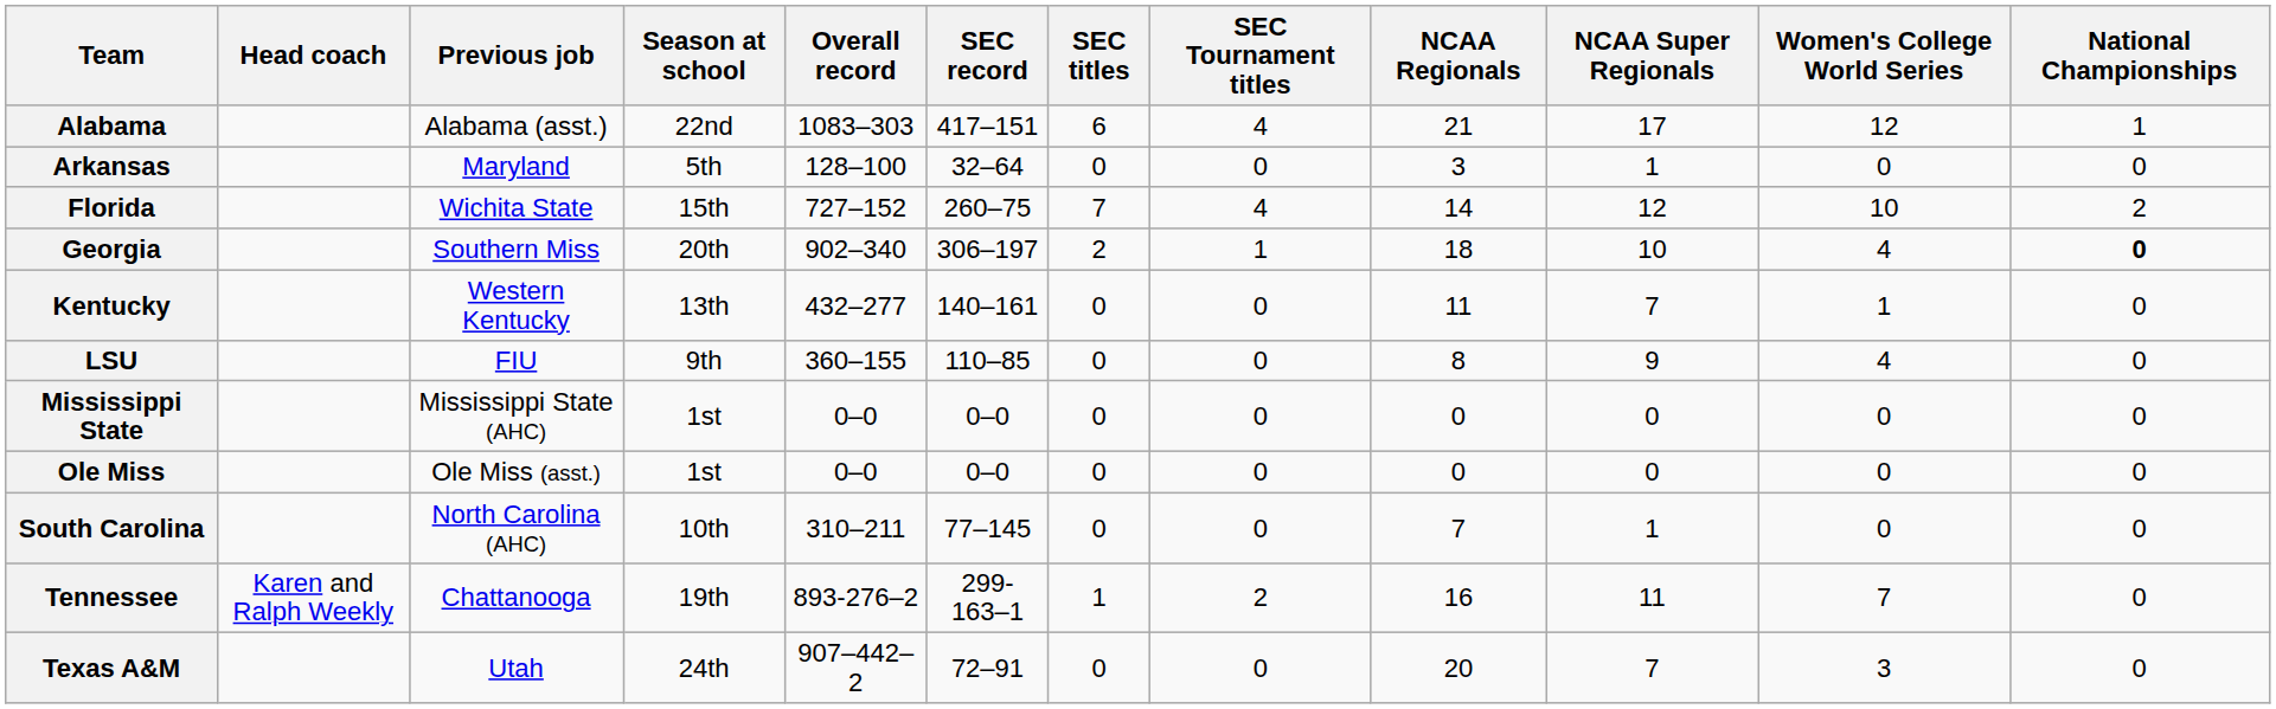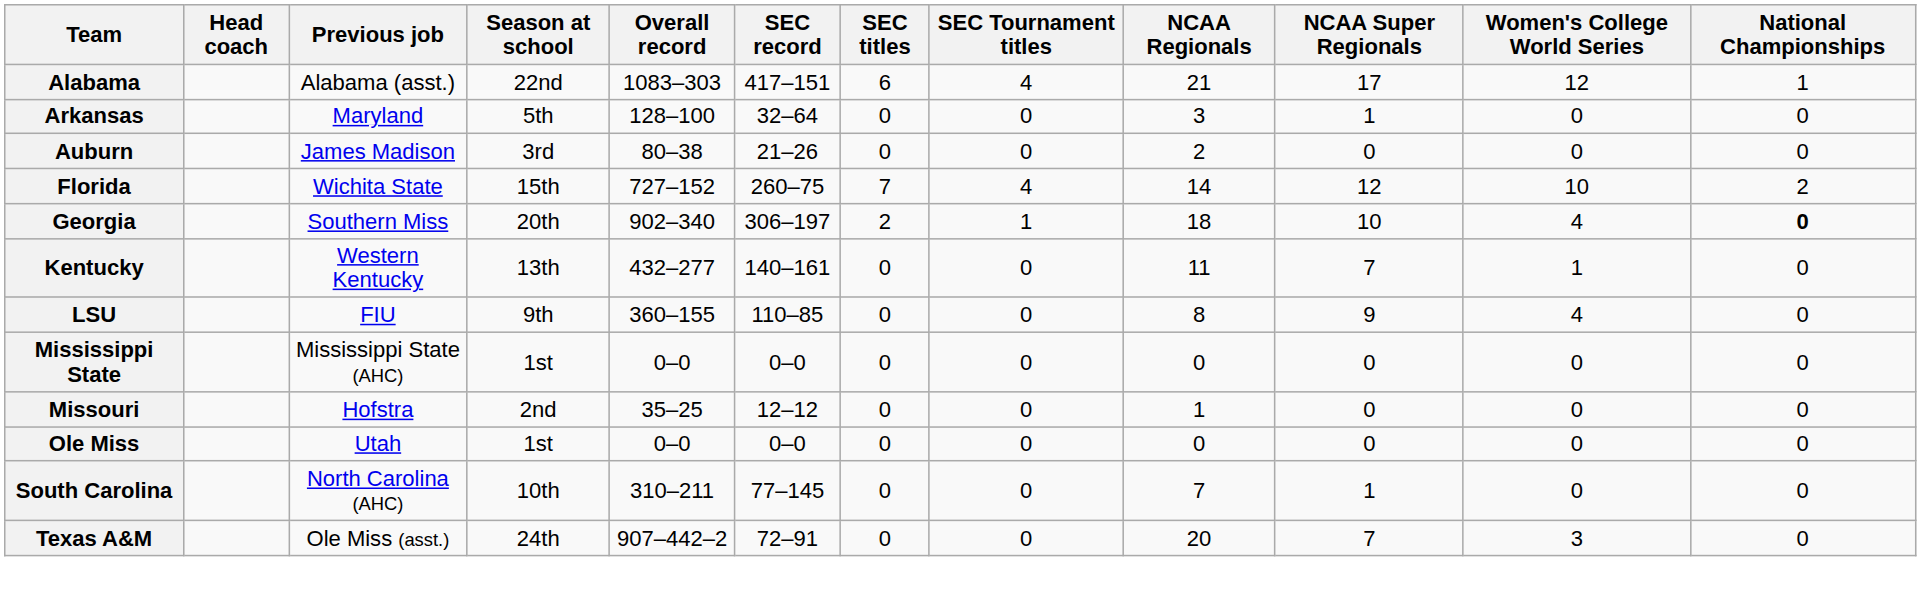+ row: Auburn | James Madison | 3rd | 80–38 | 21–26 | 0 | 0 | 2 | 0 | 0 | 0
+ row: Missouri | Hofstra | 2nd | 35–25 | 12–12 | 0 | 0 | 1 | 0 | 0 | 0
Ole Miss | Previous job: Ole Miss (asst.) -> Utah
- row: Tennessee | Karen and Ralph Weekly | Chattanooga | 19th | 893-276–2 | 299-163–1 | 1 | 2 | 16 | 11 | 7 | 0
Texas A&M | Previous job: Utah -> Ole Miss (asst.)
